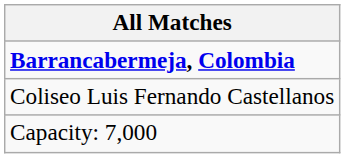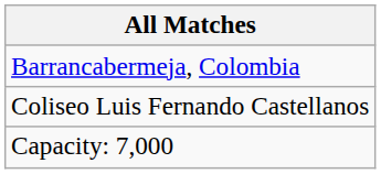row 2 | column 1: bold -> normal
